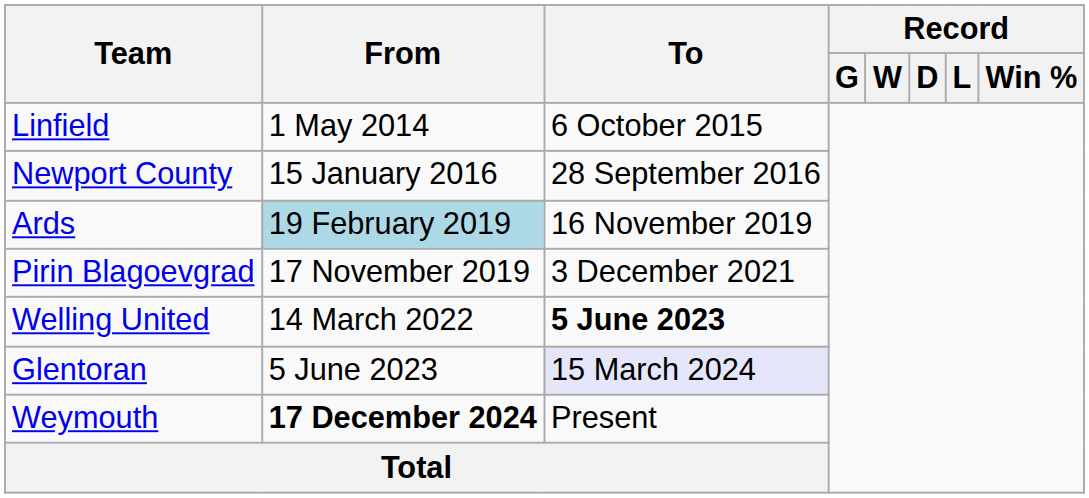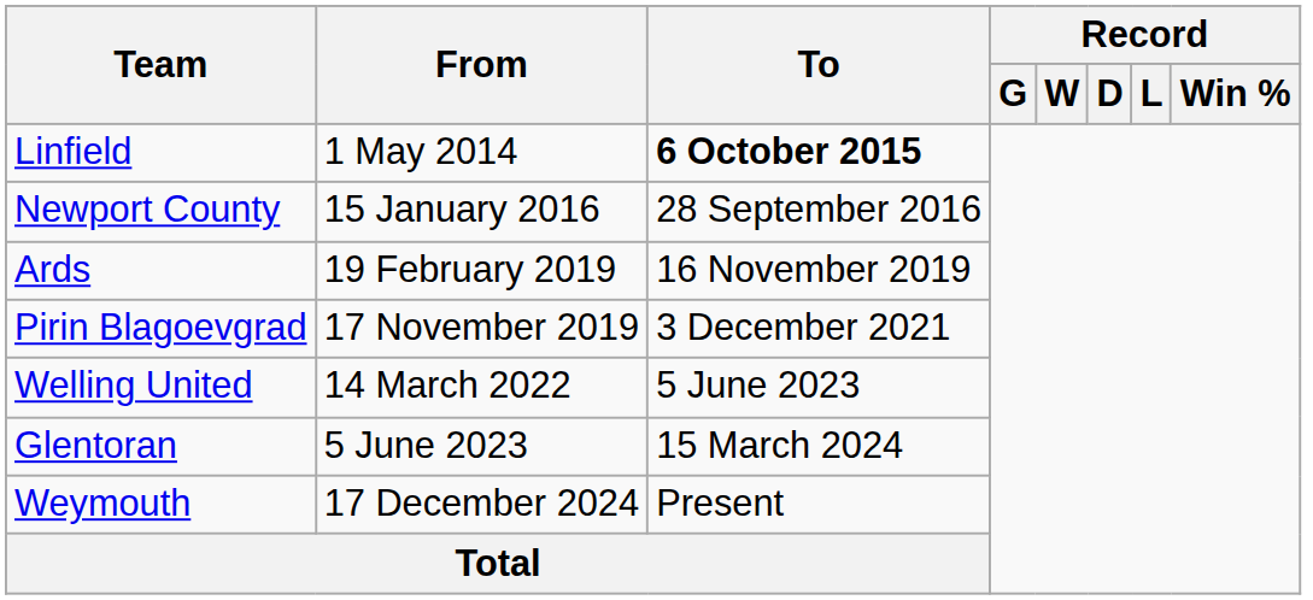Linfield | To: normal -> bold
Ards | From: lightblue background -> no background
Welling United | To: bold -> normal
Glentoran | To: lavender background -> no background
Weymouth | From: bold -> normal
